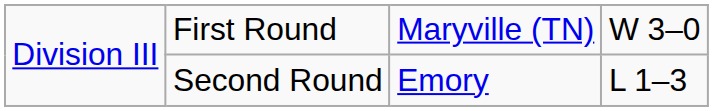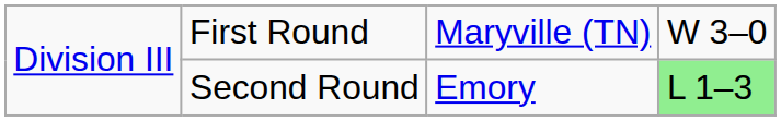Division III / Second Round | column 4: no background -> lightgreen background
